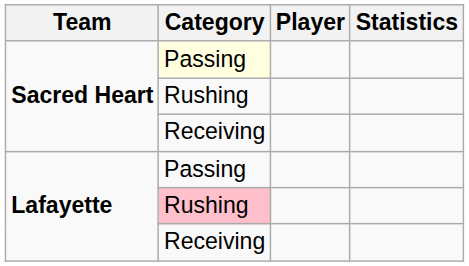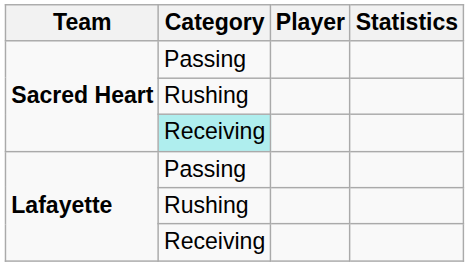Sacred Heart / Passing | Category: lightyellow background -> no background
Sacred Heart / Receiving | Category: no background -> paleturquoise background
Lafayette / Rushing | Category: pink background -> no background
